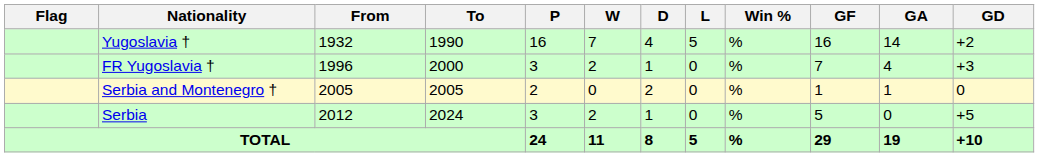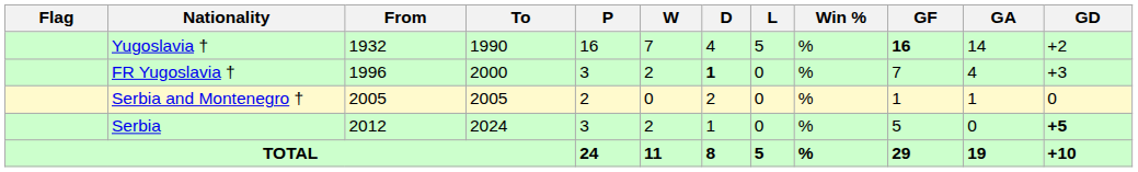Yugoslavia † | GF: normal -> bold
FR Yugoslavia † | D: normal -> bold
Serbia | GD: normal -> bold
